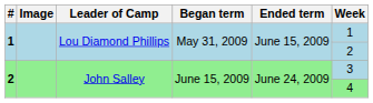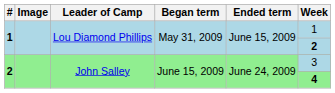row 3 | Week: normal -> bold
row 5 | Week: normal -> bold
